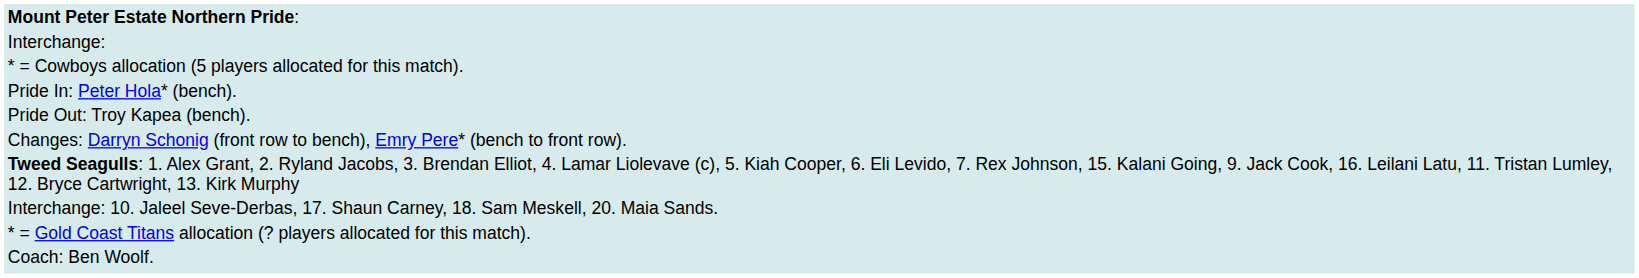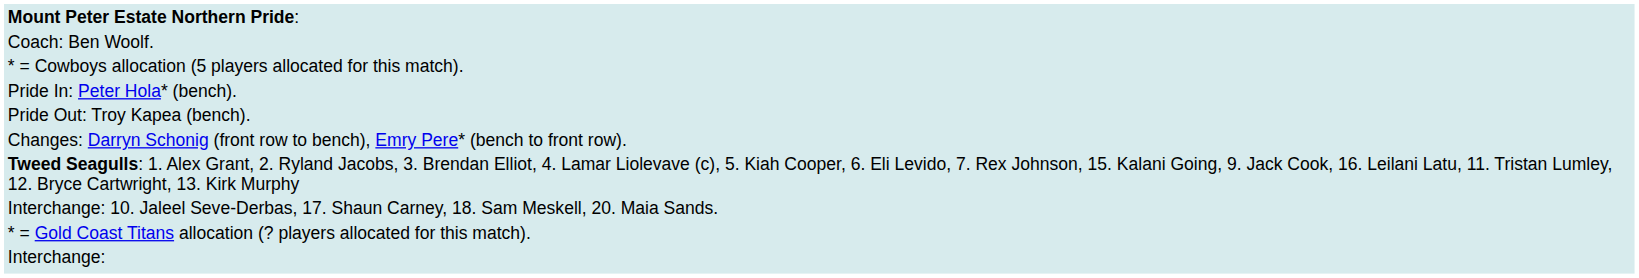row 2 | column 1: Interchange: -> Coach: Ben Woolf.
row 10 | column 1: Coach: Ben Woolf. -> Interchange:
